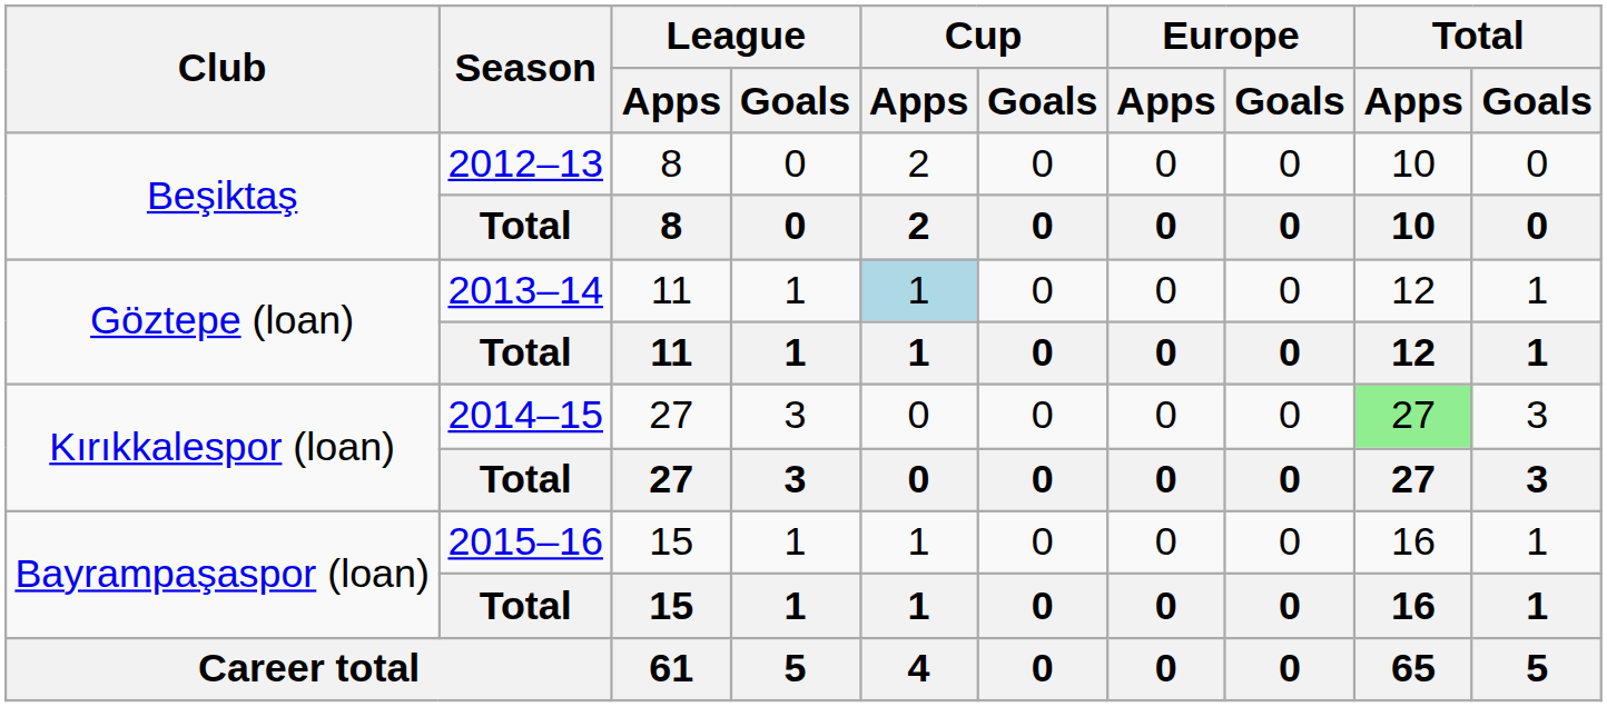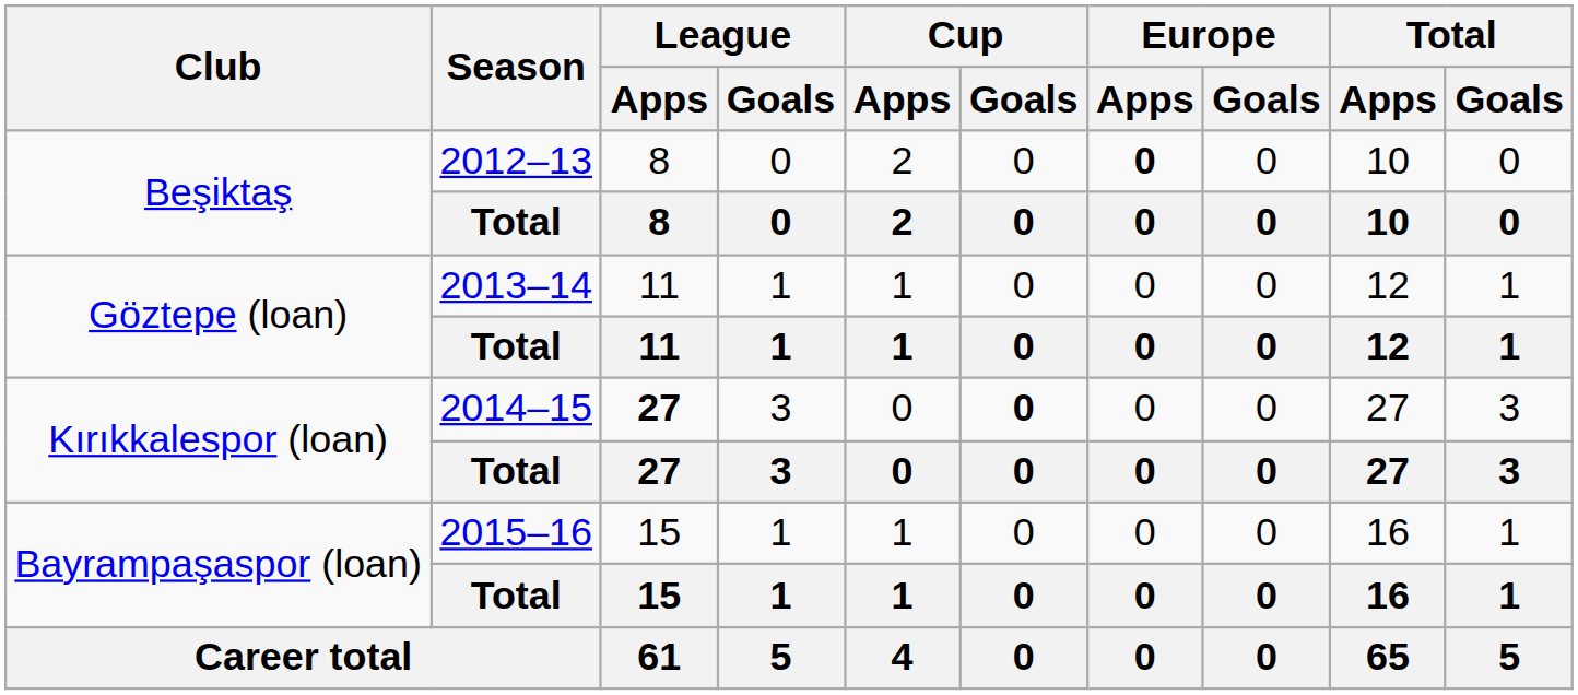Beşiktaş / 2012–13 | Europe / Apps: normal -> bold
Göztepe (loan) / 2013–14 | Cup / Apps: lightblue background -> no background
Kırıkkalespor (loan) / 2014–15 | League / Apps: normal -> bold
Kırıkkalespor (loan) / 2014–15 | Cup / Goals: normal -> bold
Kırıkkalespor (loan) / 2014–15 | Total / Apps: lightgreen background -> no background
